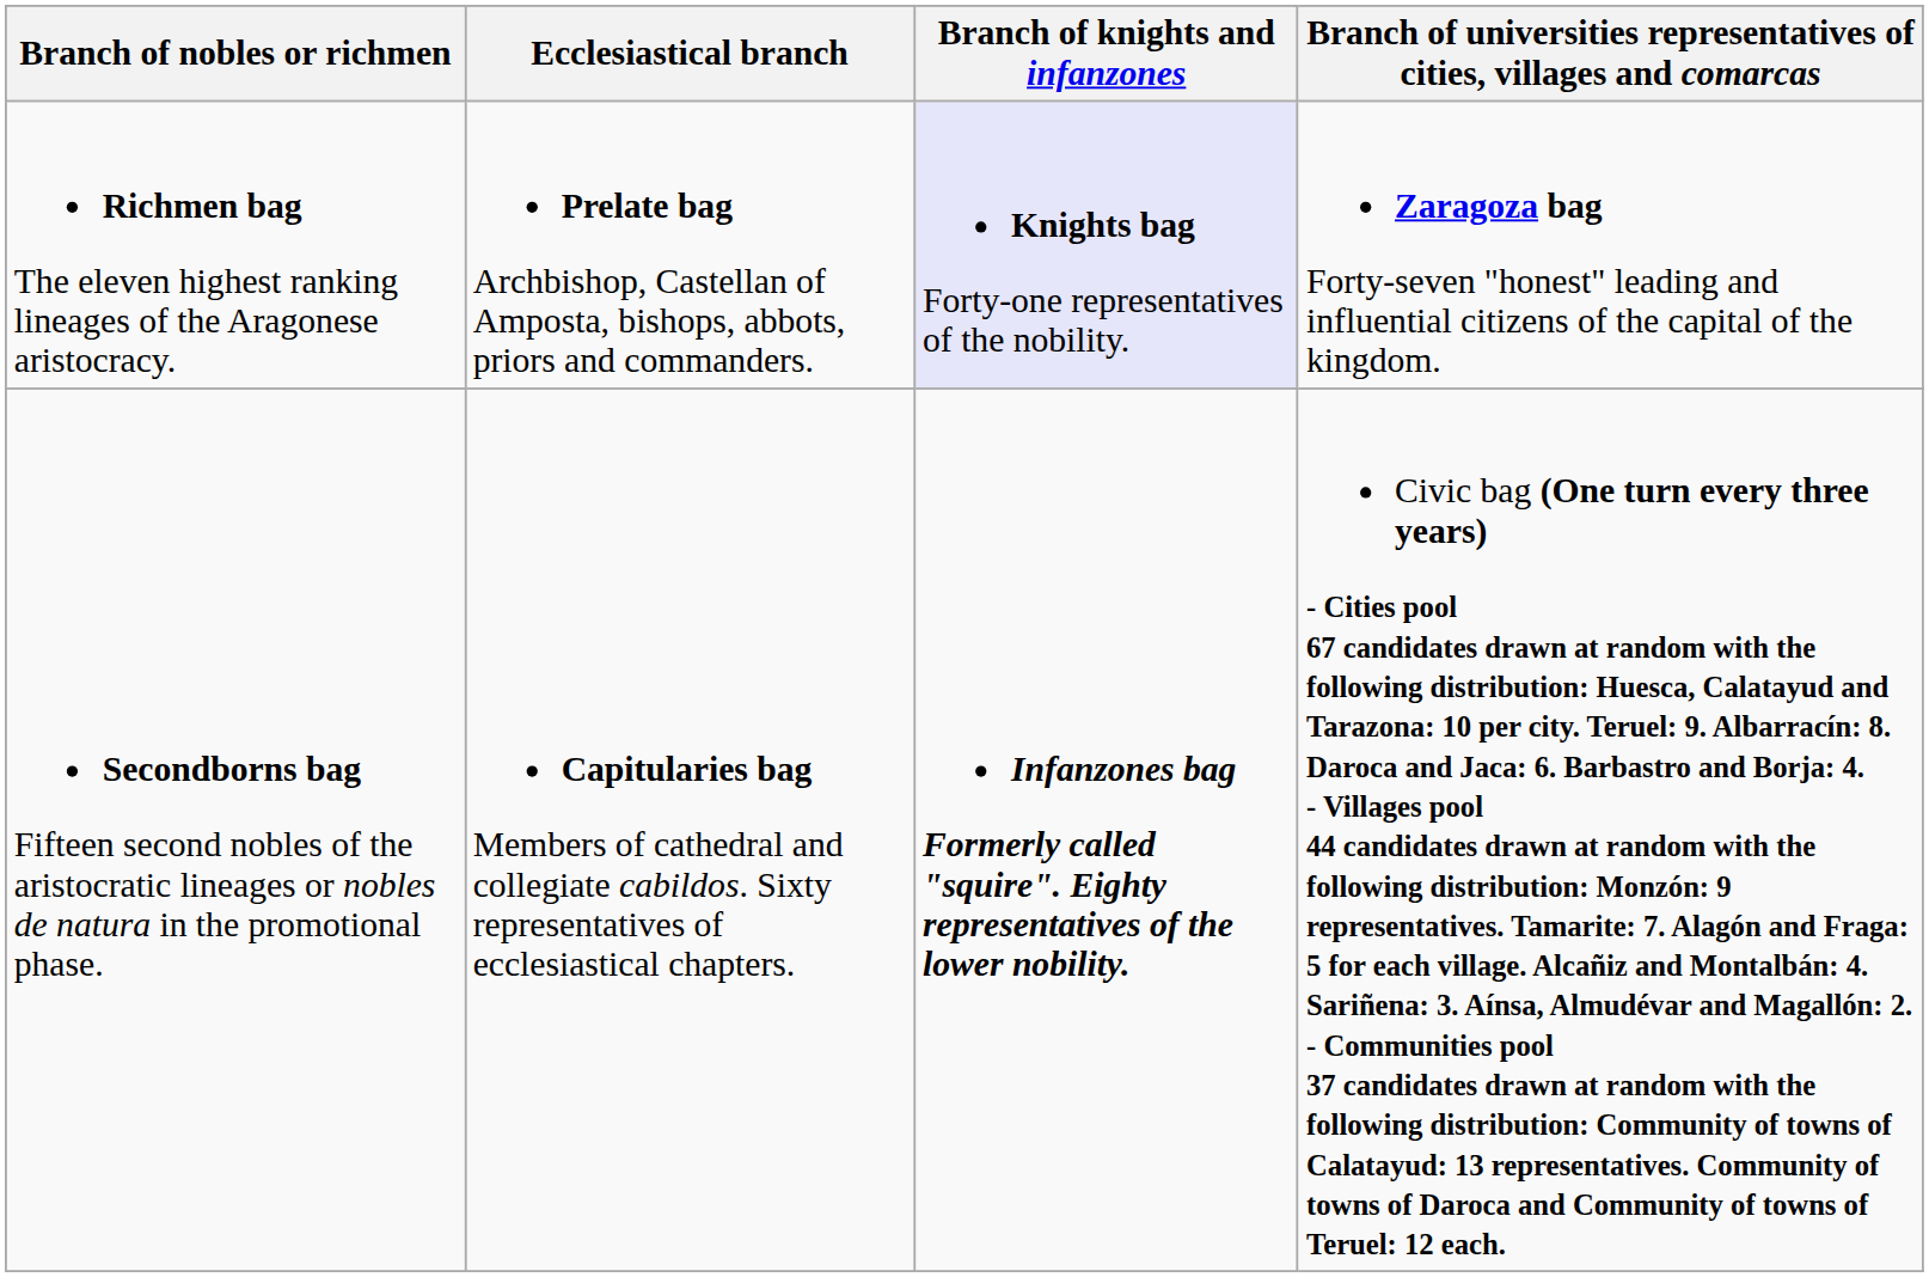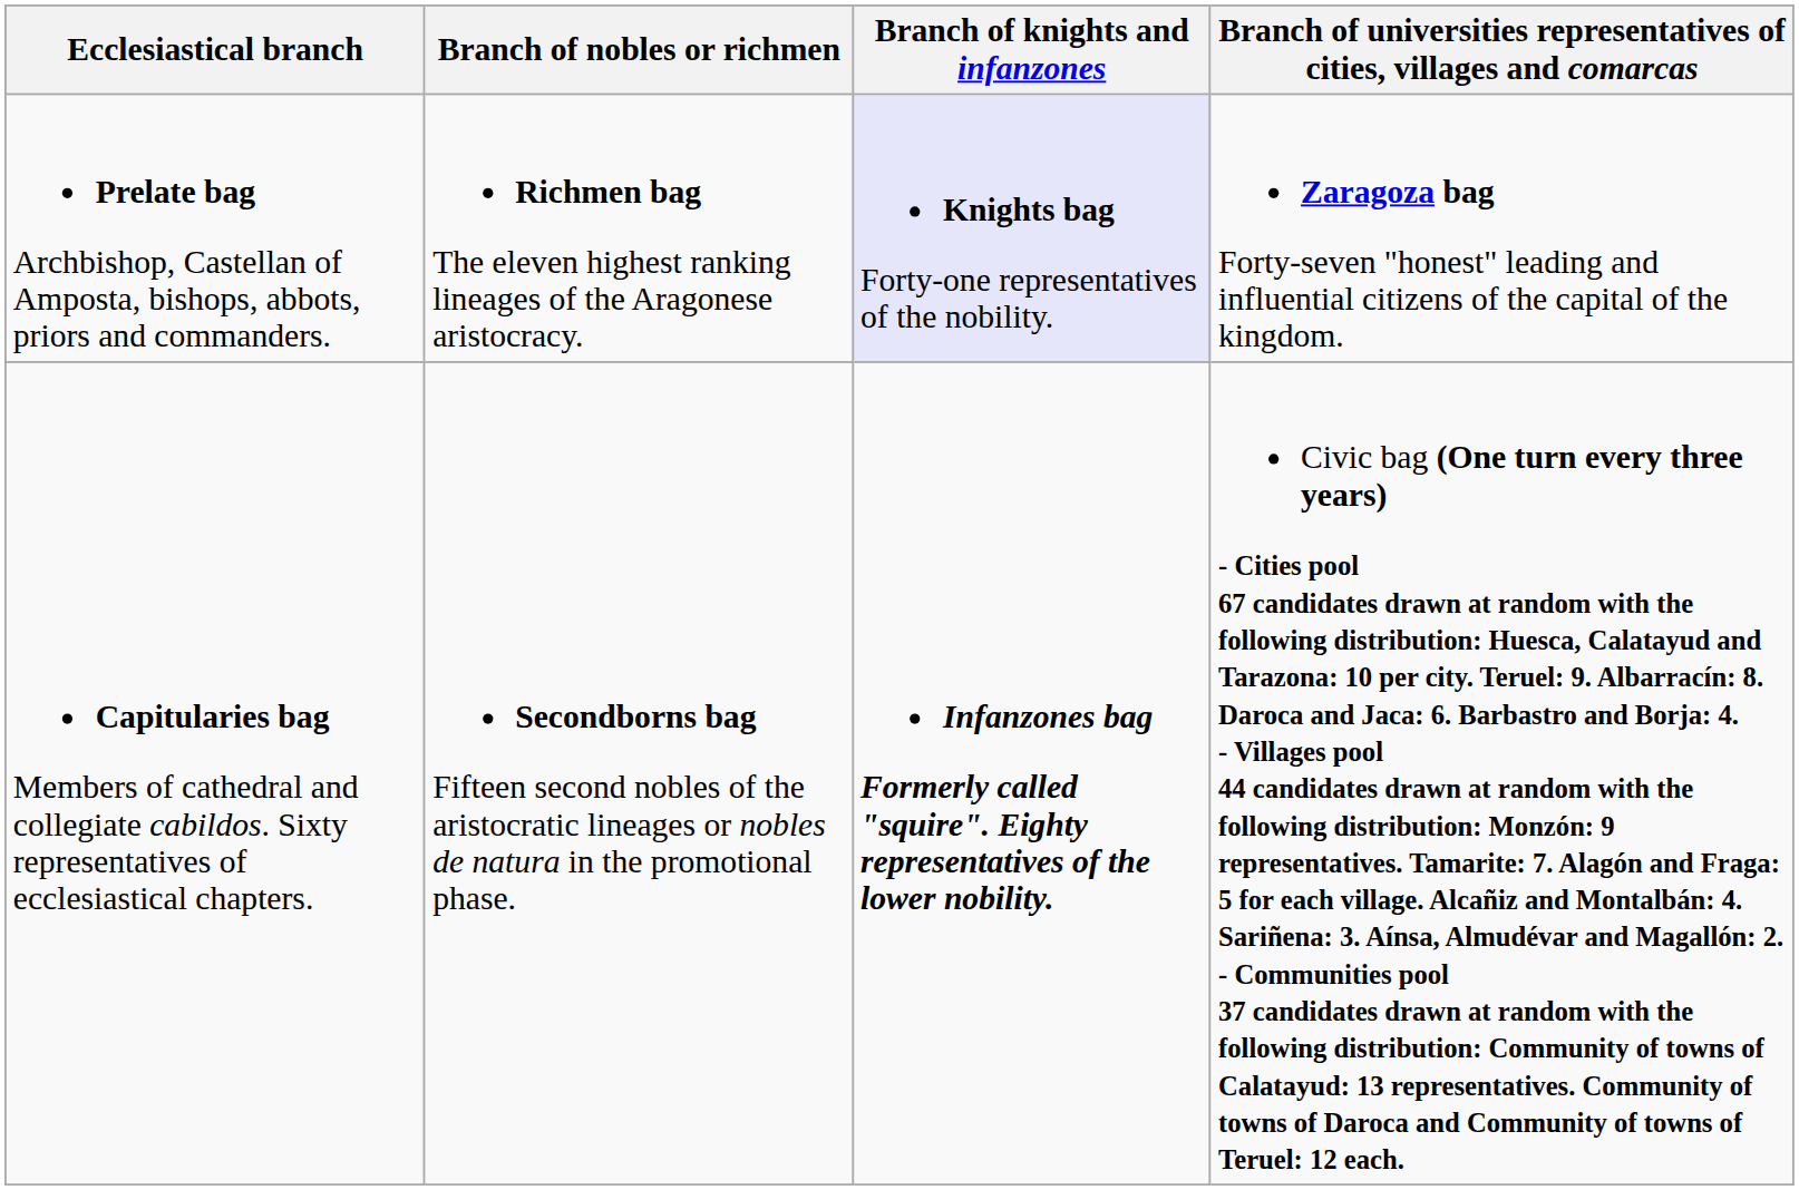columns swapped: Ecclesiastical branch <-> Branch of nobles or richmen
